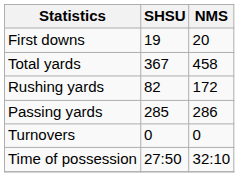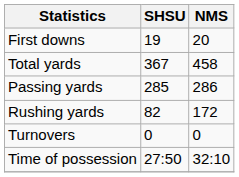rows swapped: Rushing yards <-> Passing yards
